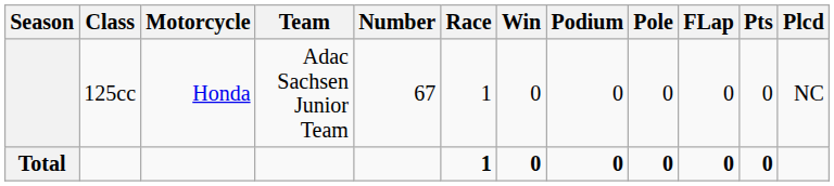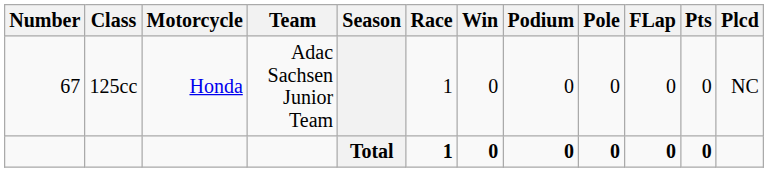columns swapped: Season <-> Number
